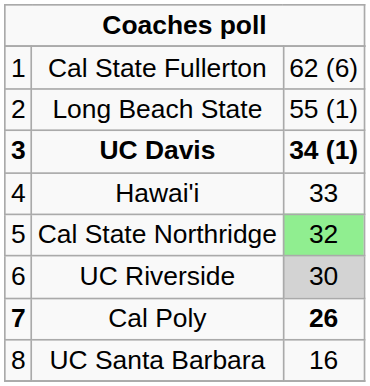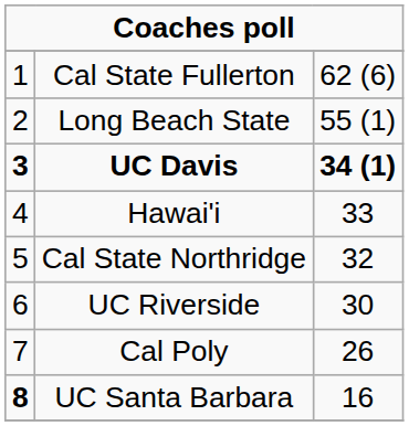Cal State Northridge | column 3: lightgreen background -> no background
UC Riverside | column 3: lightgrey background -> no background
Cal Poly | column 1: bold -> normal
Cal Poly | column 3: bold -> normal
UC Santa Barbara | column 1: normal -> bold
